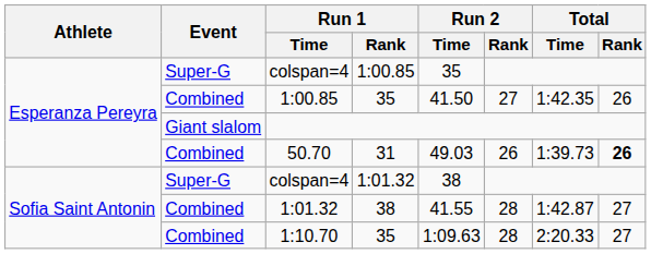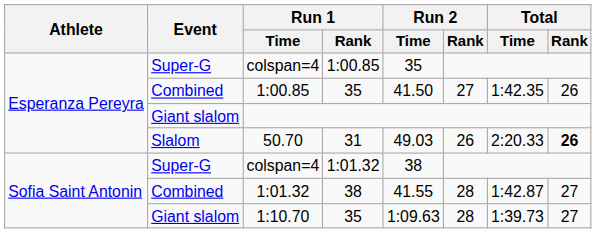50.70 | Event: Combined -> Slalom
50.70 | Total / Time: 1:39.73 -> 2:20.33
1:10.70 | Event: Combined -> Giant slalom
1:10.70 | Total / Time: 2:20.33 -> 1:39.73
